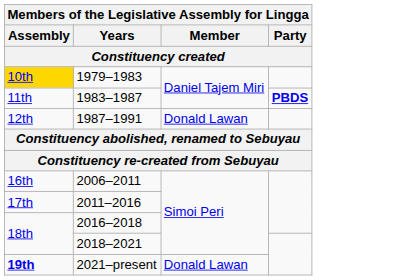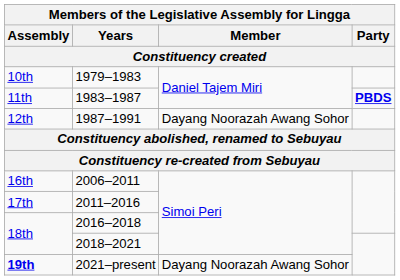1979–1983 | Assembly: gold background -> no background
1987–1991 | Member: Donald Lawan -> Dayang Noorazah Awang Sohor
2021–present | Member: Donald Lawan -> Dayang Noorazah Awang Sohor
